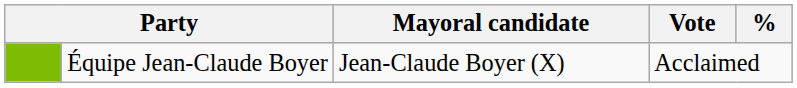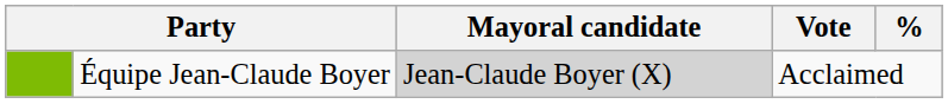Équipe Jean-Claude Boyer | Mayoral candidate: no background -> lightgrey background
